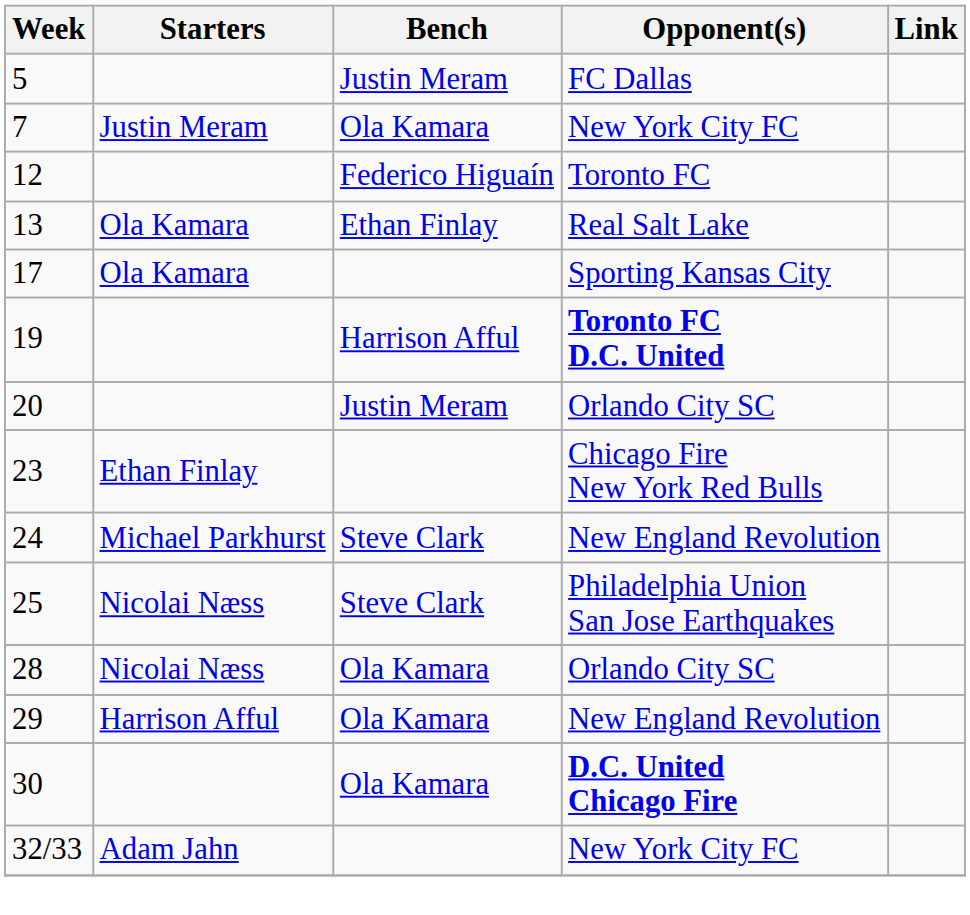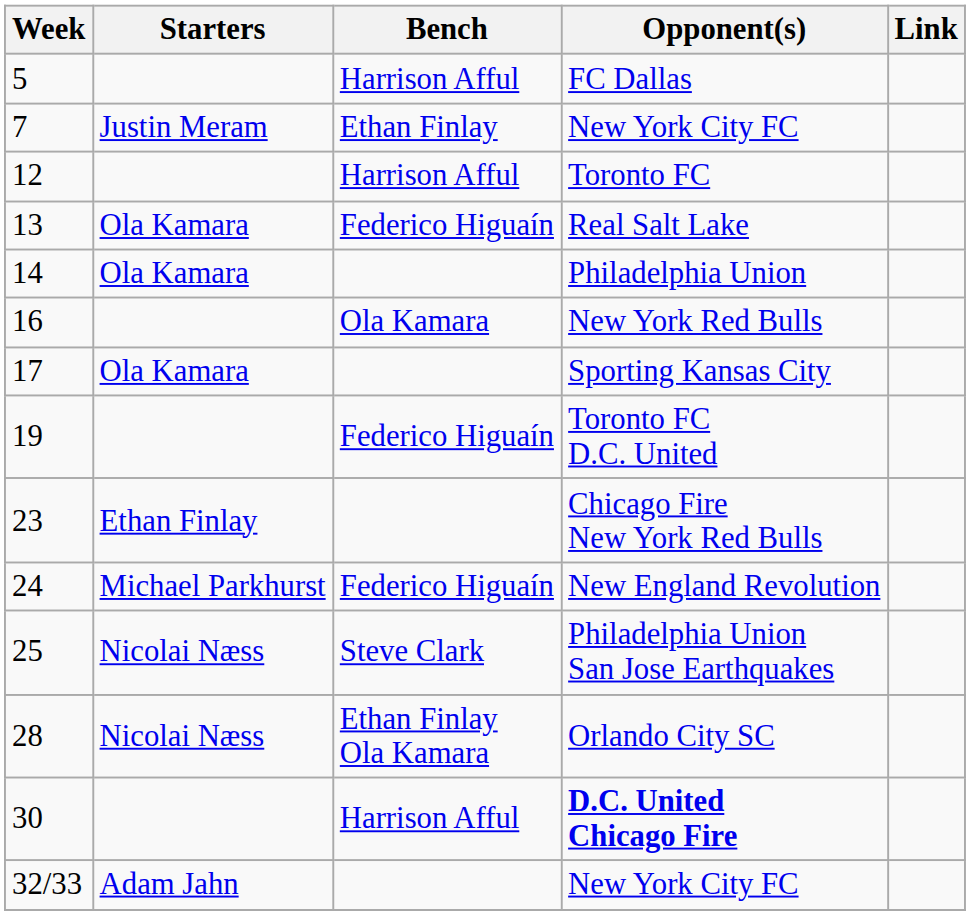5 | Bench: Justin Meram -> Harrison Afful
7 | Bench: Ola Kamara -> Ethan Finlay
12 | Bench: Federico Higuaín -> Harrison Afful
13 | Bench: Ethan Finlay -> Federico Higuaín
+ row: 14 | Ola Kamara | Philadelphia Union
+ row: 16 | Ola Kamara | New York Red Bulls
19 | Bench: Harrison Afful -> Federico Higuaín
19 | Opponent(s): bold -> normal
- row: 20 | Justin Meram | Orlando City SC
24 | Bench: Steve Clark -> Federico Higuaín
28 | Bench: Ola Kamara -> Ethan Finlay Ola Kamara
- row: 29 | Harrison Afful | Ola Kamara | New England Revolution
30 | Bench: Ola Kamara -> Harrison Afful
